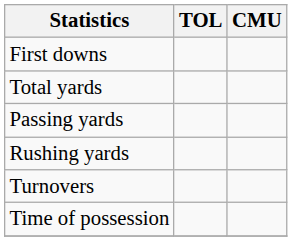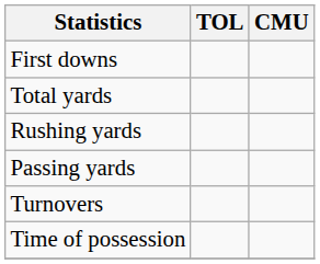rows swapped: Rushing yards <-> Passing yards
